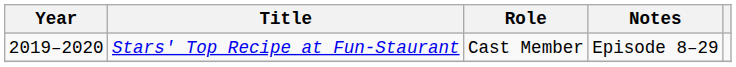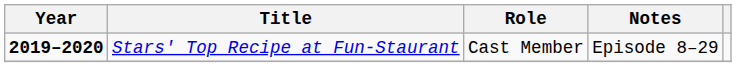Stars' Top Recipe at Fun-Staurant | Year: normal -> bold
